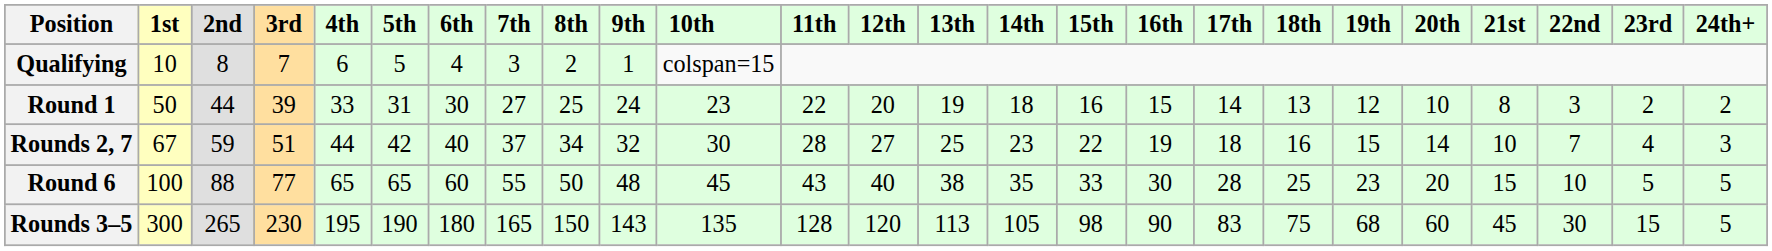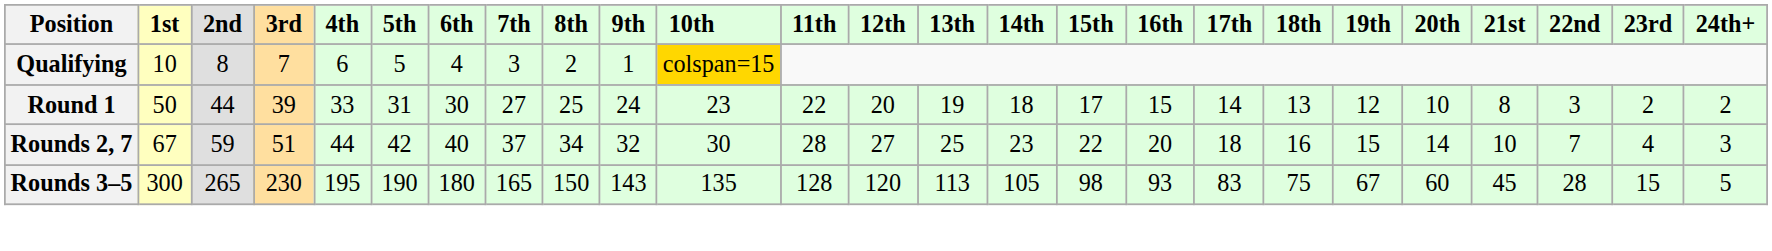Qualifying | 10th: no background -> gold background
Round 1 | 15th: 16 -> 17
Rounds 2, 7 | 16th: 19 -> 20
- row: Round 6 | 100 | 88 | 77 | 65 | 65 | 60 | 55 | 50 | 48 | 45 | 43 | 40 | 38 | 35 | 33 | 30 | 28 | 25 | 23 | 20 | 15 | 10 | 5 | 5
Rounds 3–5 | 16th: 90 -> 93
Rounds 3–5 | 19th: 68 -> 67
Rounds 3–5 | 22nd: 30 -> 28
